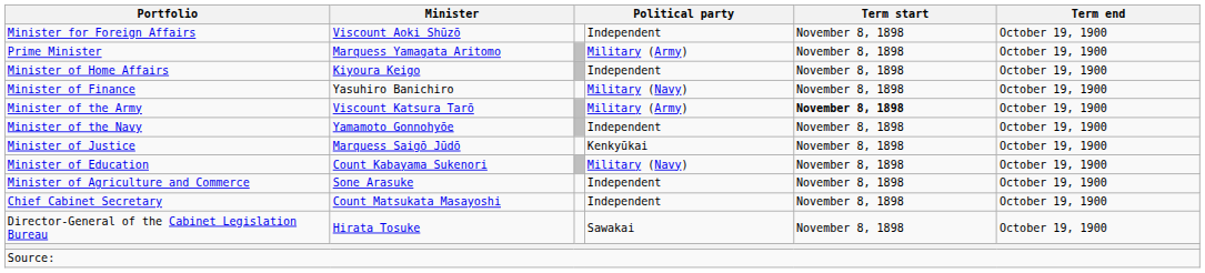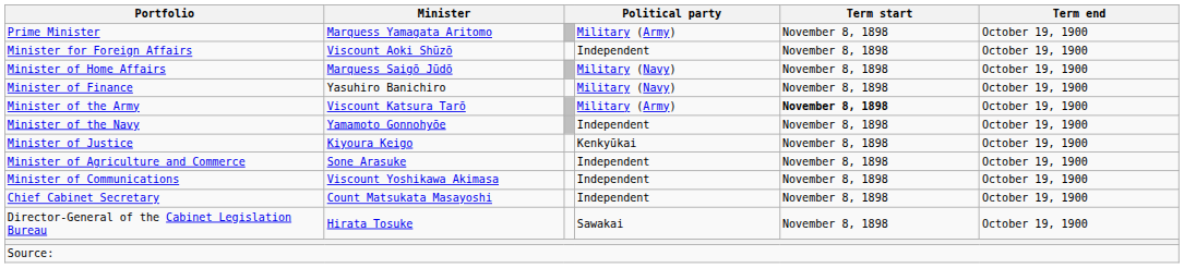rows swapped: Prime Minister <-> Minister for Foreign Affairs
Minister of Home Affairs | Minister: Kiyoura Keigo -> Marquess Saigō Jūdō
Minister of Home Affairs | column 4: Independent -> Military (Navy)
Minister of Justice | Minister: Marquess Saigō Jūdō -> Kiyoura Keigo
- row: Minister of Education | Count Kabayama Sukenori | Military (Navy) | November 8, 1898 | October 19, 1900
+ row: Minister of Communications | Viscount Yoshikawa Akimasa | Independent | November 8, 1898 | October 19, 1900
